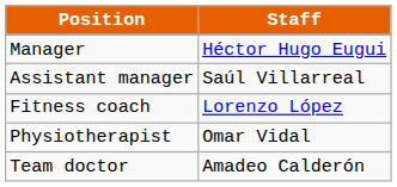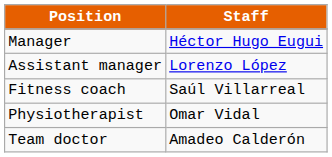Assistant manager | Staff: Saúl Villarreal -> Lorenzo López
Fitness coach | Staff: Lorenzo López -> Saúl Villarreal
